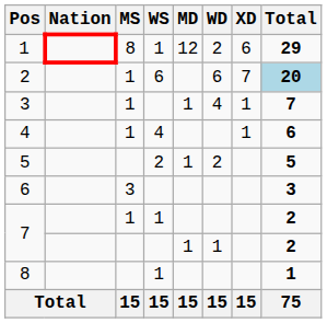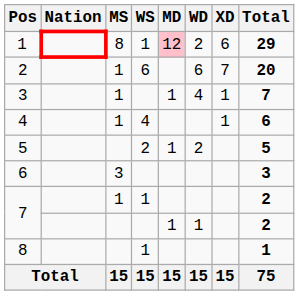row 2 | MD: no background -> pink background
row 3 | Total: lightblue background -> no background
